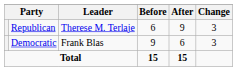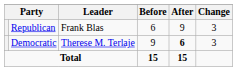Republican | Leader: Therese M. Terlaje -> Frank Blas
Democratic | Leader: Frank Blas -> Therese M. Terlaje
Democratic | After: normal -> bold
